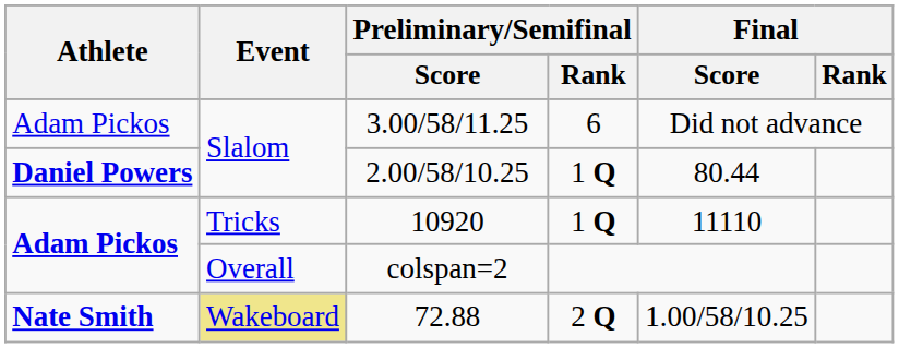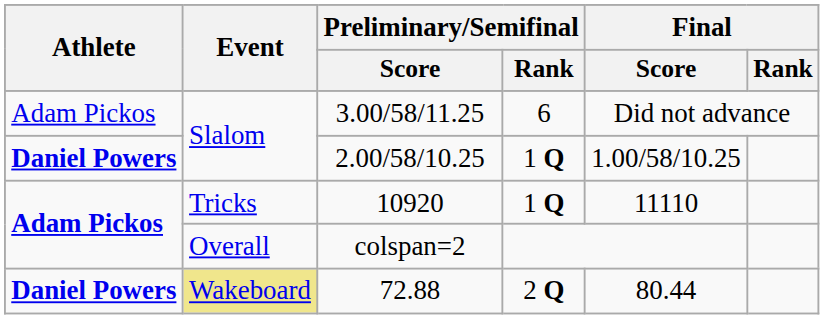2.00/58/10.25 | Final / Score: 80.44 -> 1.00/58/10.25
72.88 | Athlete: Nate Smith -> Daniel Powers
72.88 | Final / Score: 1.00/58/10.25 -> 80.44
